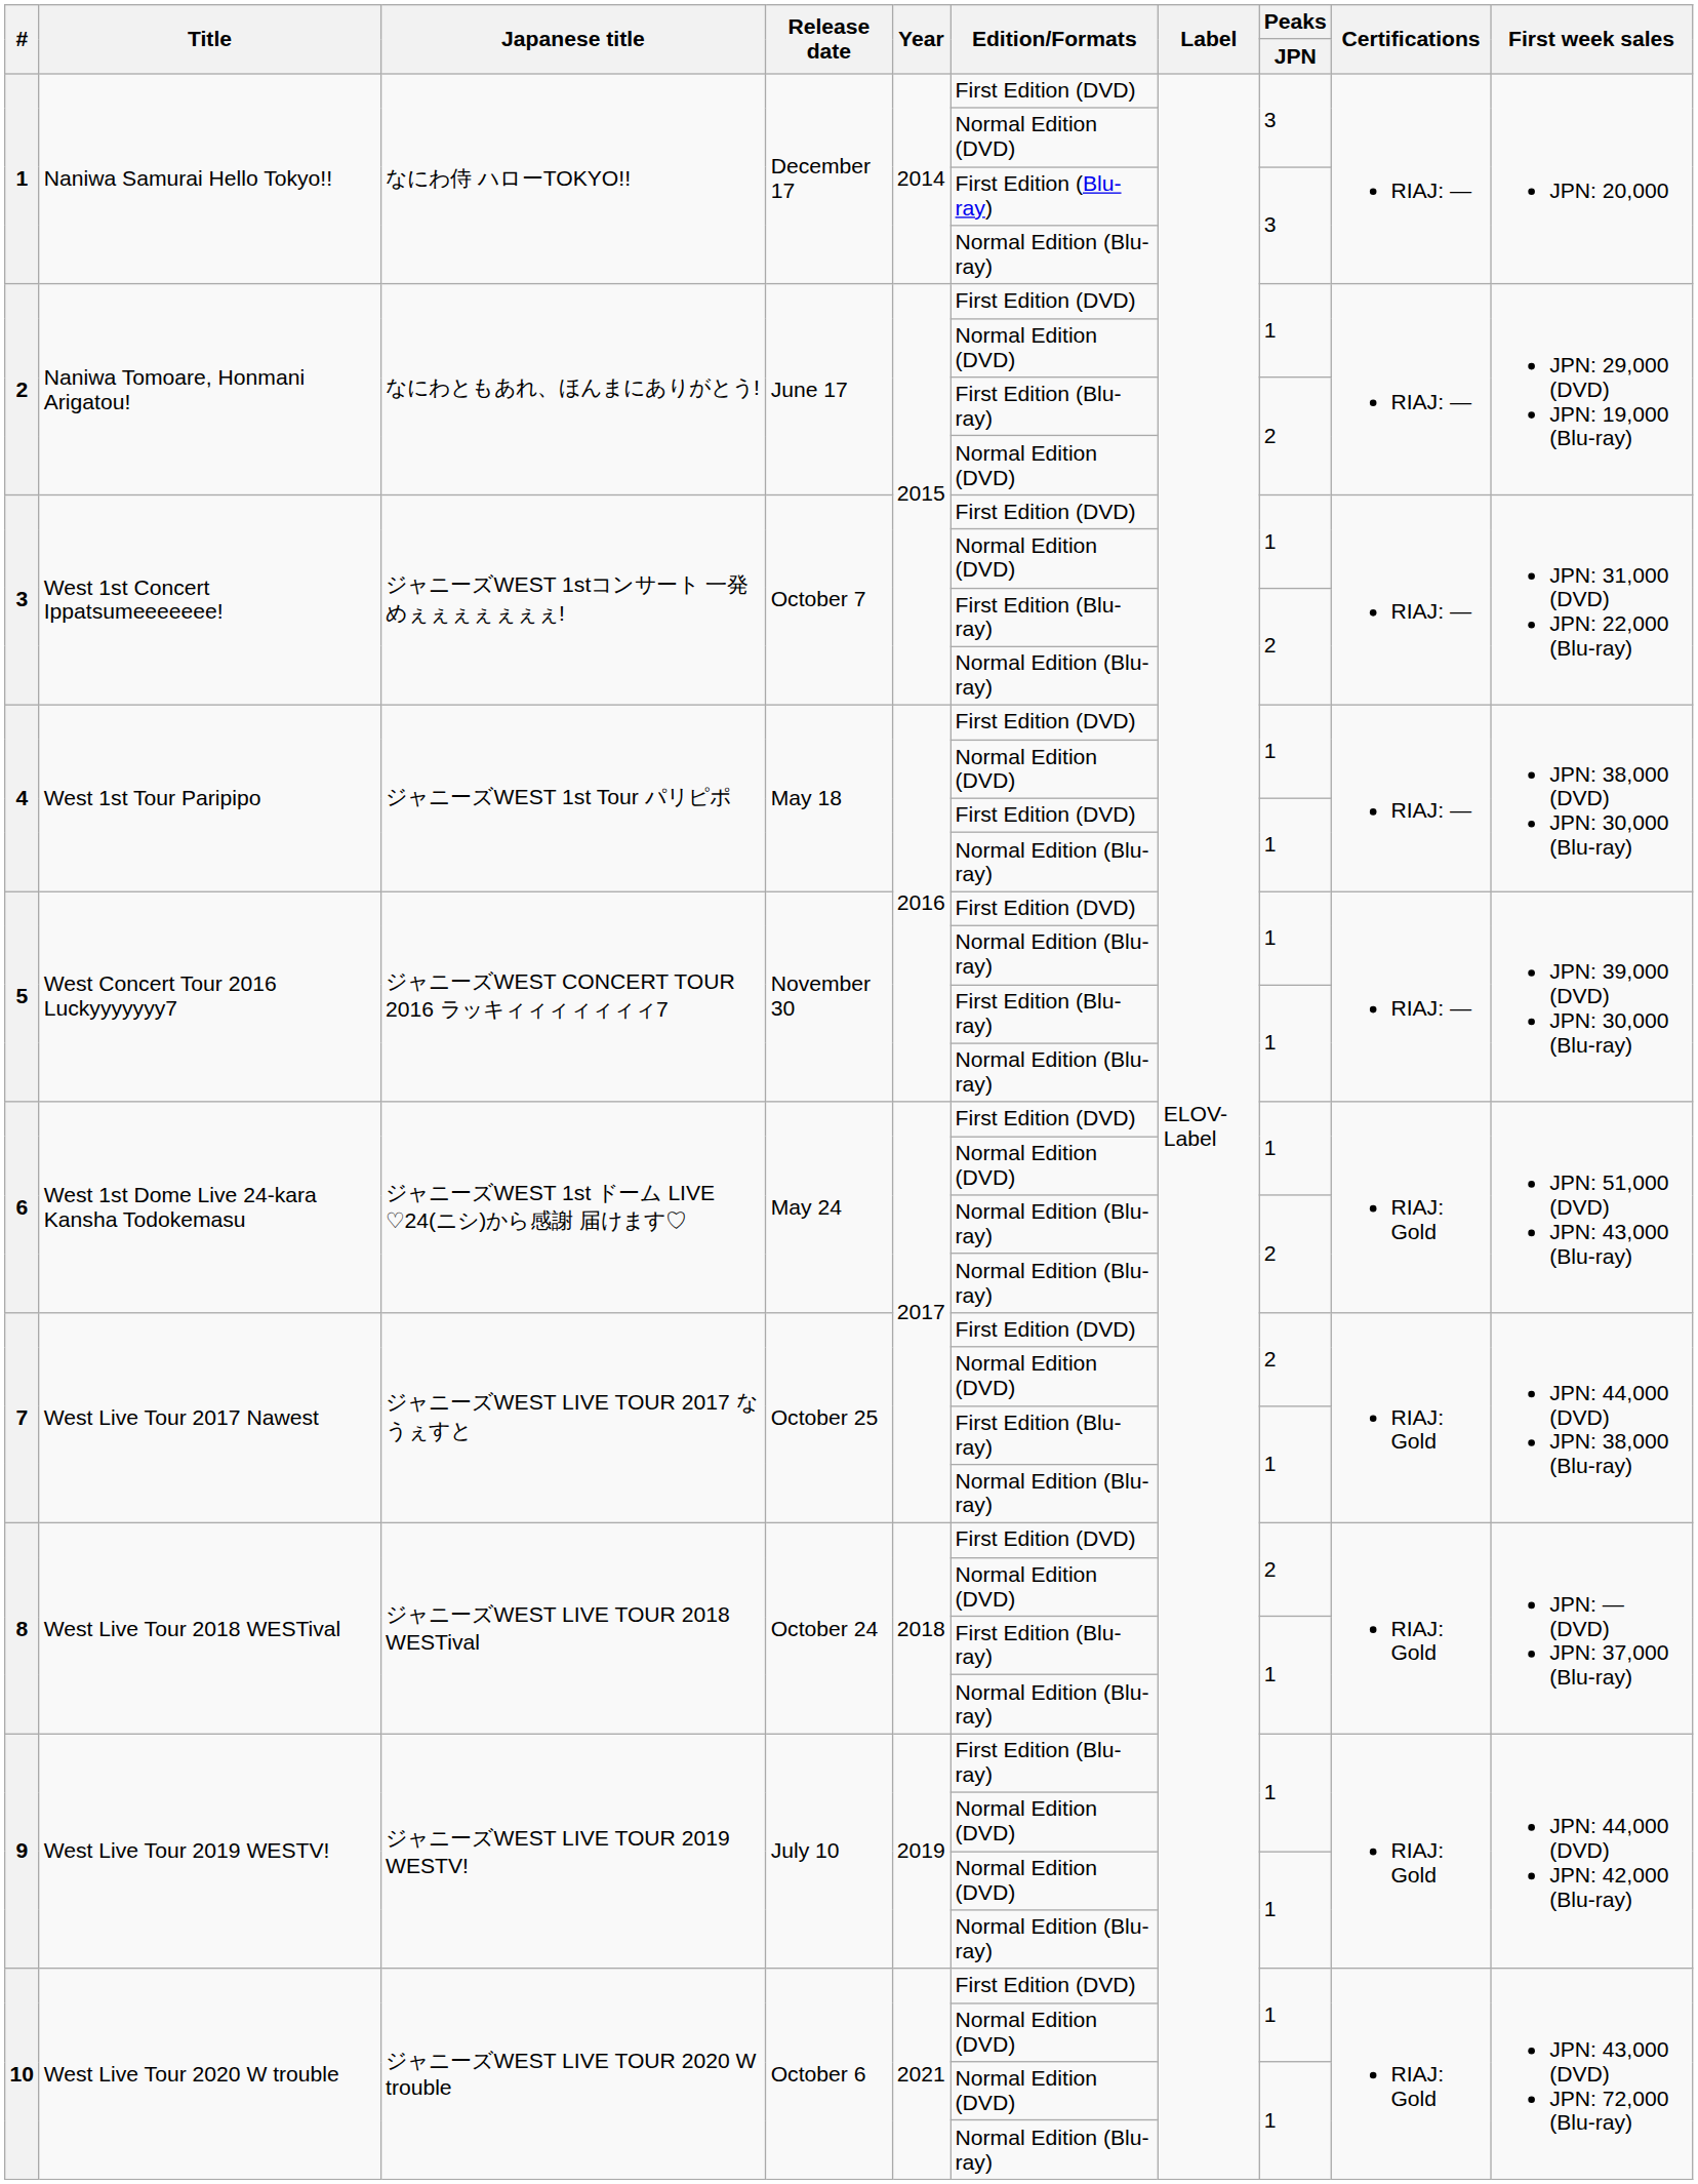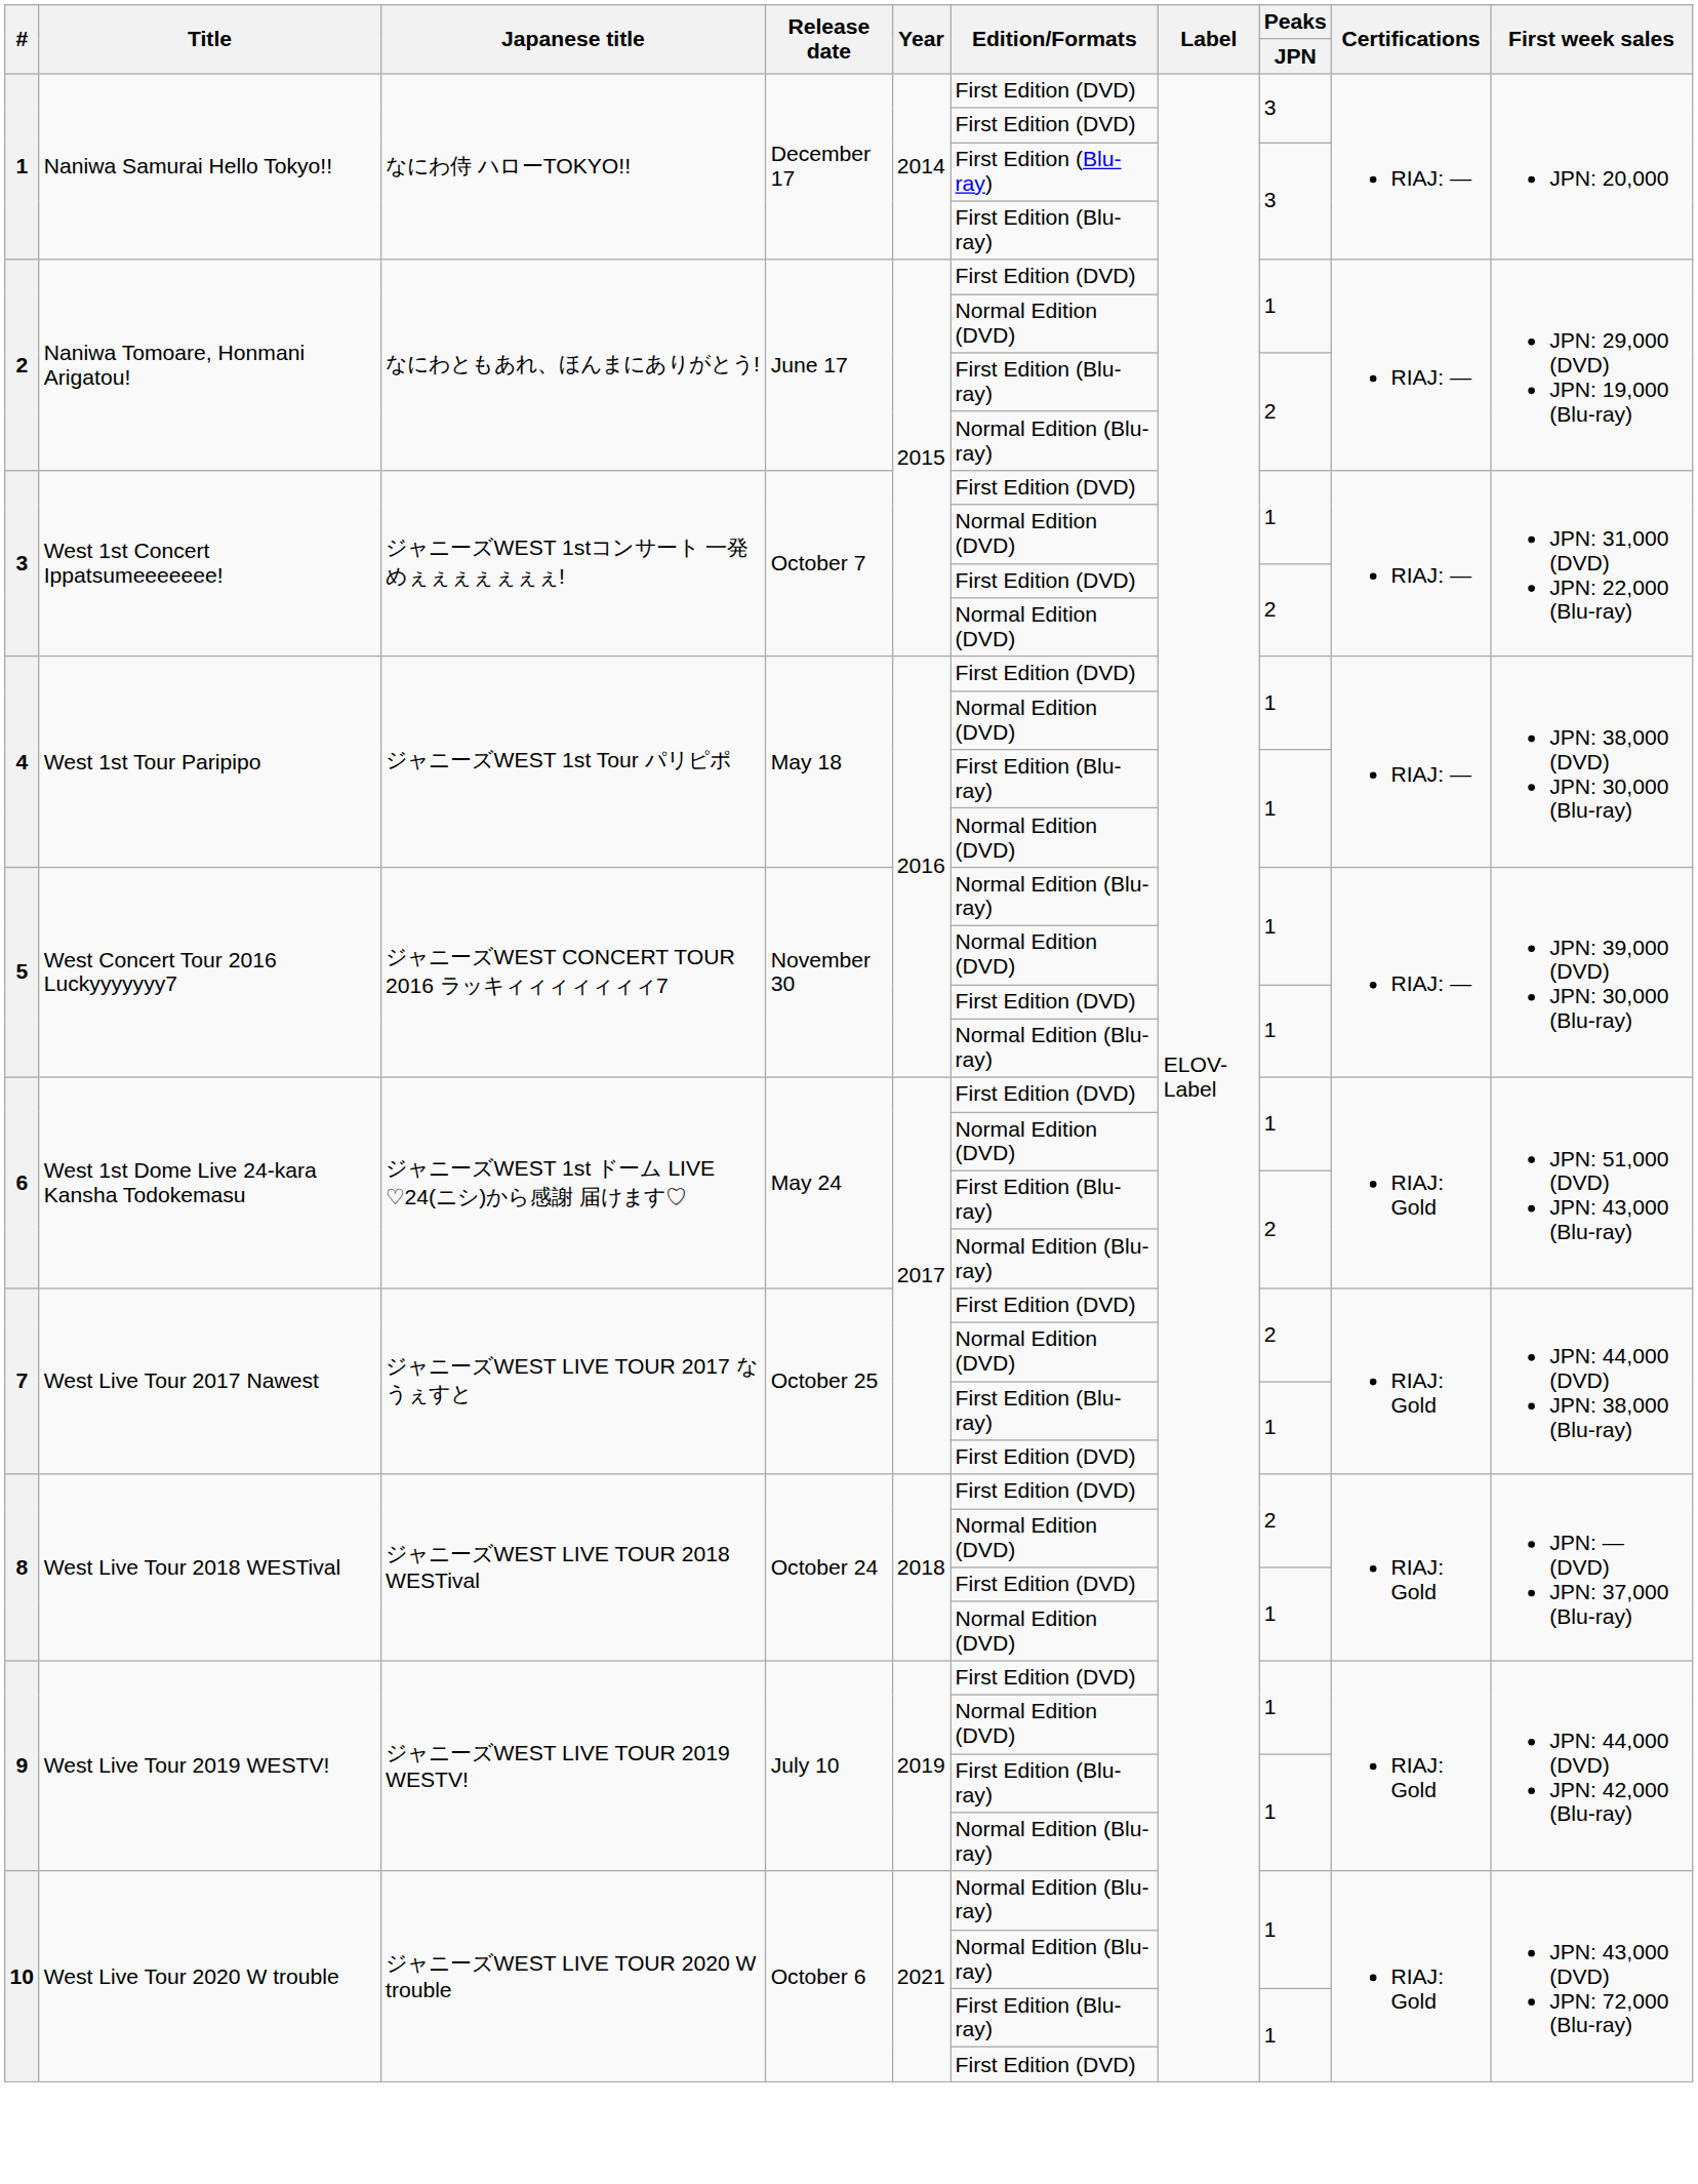row 4 | Edition/Formats: Normal Edition (DVD) -> First Edition (DVD)
row 6 | Edition/Formats: Normal Edition (Blu-ray) -> First Edition (Blu-ray)
row 10 | Edition/Formats: Normal Edition (DVD) -> Normal Edition (Blu-ray)
row 13 | Edition/Formats: First Edition (Blu-ray) -> First Edition (DVD)
row 14 | Edition/Formats: Normal Edition (Blu-ray) -> Normal Edition (DVD)
row 17 | Edition/Formats: First Edition (DVD) -> First Edition (Blu-ray)
row 18 | Edition/Formats: Normal Edition (Blu-ray) -> Normal Edition (DVD)
row 19 | Edition/Formats: First Edition (DVD) -> Normal Edition (Blu-ray)
row 20 | Edition/Formats: Normal Edition (Blu-ray) -> Normal Edition (DVD)
row 21 | Edition/Formats: First Edition (Blu-ray) -> First Edition (DVD)
row 25 | Edition/Formats: Normal Edition (Blu-ray) -> First Edition (Blu-ray)
row 30 | Edition/Formats: Normal Edition (Blu-ray) -> First Edition (DVD)
row 33 | Edition/Formats: First Edition (Blu-ray) -> First Edition (DVD)
row 34 | Edition/Formats: Normal Edition (Blu-ray) -> Normal Edition (DVD)
row 35 | Edition/Formats: First Edition (Blu-ray) -> First Edition (DVD)
row 37 | Edition/Formats: Normal Edition (DVD) -> First Edition (Blu-ray)
row 39 | Edition/Formats: First Edition (DVD) -> Normal Edition (Blu-ray)
row 40 | Edition/Formats: Normal Edition (DVD) -> Normal Edition (Blu-ray)
row 41 | Edition/Formats: Normal Edition (DVD) -> First Edition (Blu-ray)
row 42 | Edition/Formats: Normal Edition (Blu-ray) -> First Edition (DVD)
